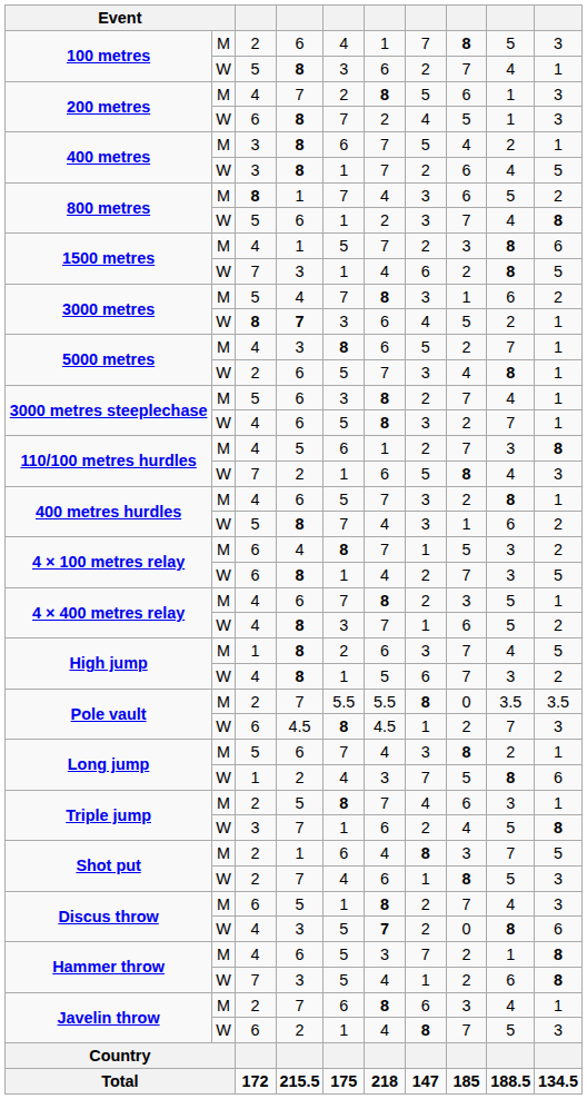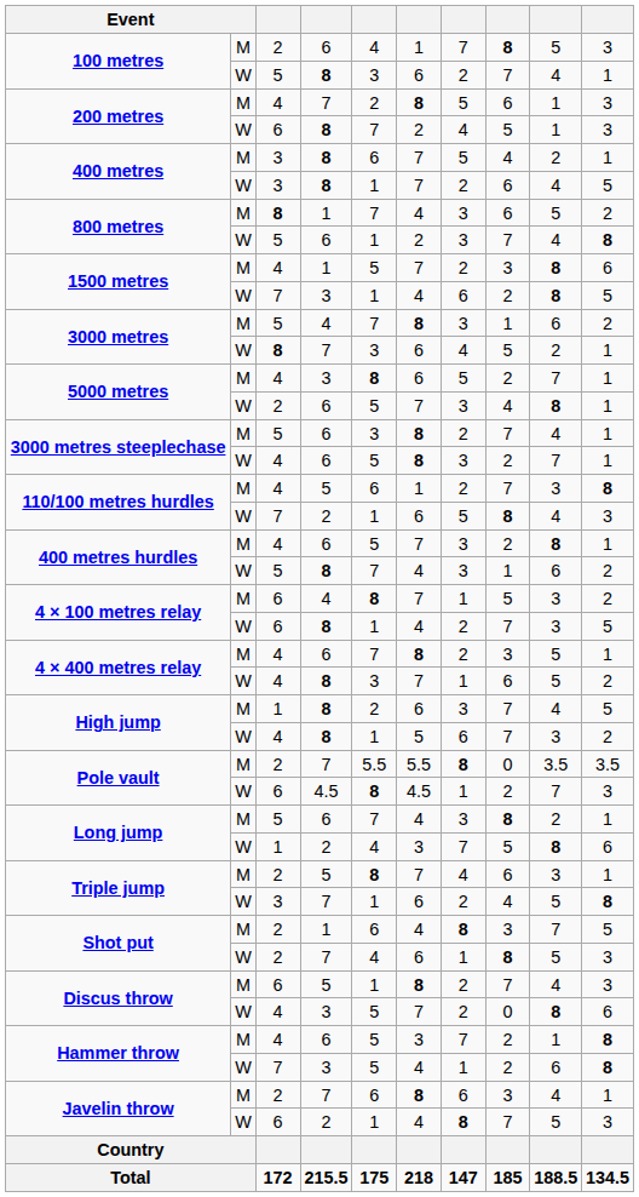3000 metres / W | column 4: bold -> normal
Discus throw / W | column 6: bold -> normal
